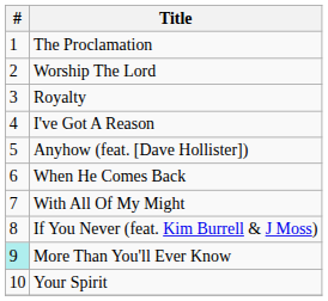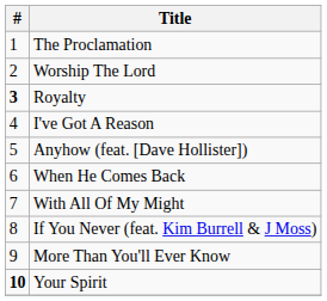Royalty | #: normal -> bold
More Than You'll Ever Know | #: paleturquoise background -> no background
Your Spirit | #: normal -> bold
